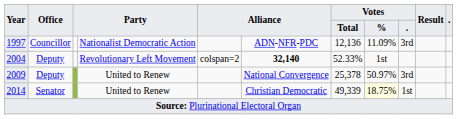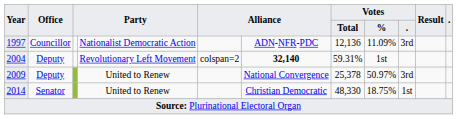2004 | Votes / Total: 52.33% -> 59.31%
2014 | Votes / Total: 49,339 -> 48,330
2014 | Votes / %: lightyellow background -> no background
